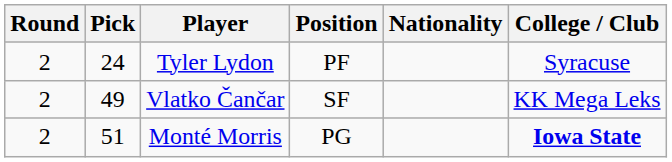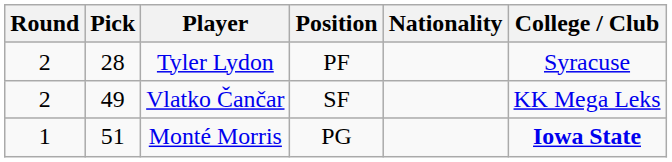Tyler Lydon | Pick: 24 -> 28
Monté Morris | Round: 2 -> 1
